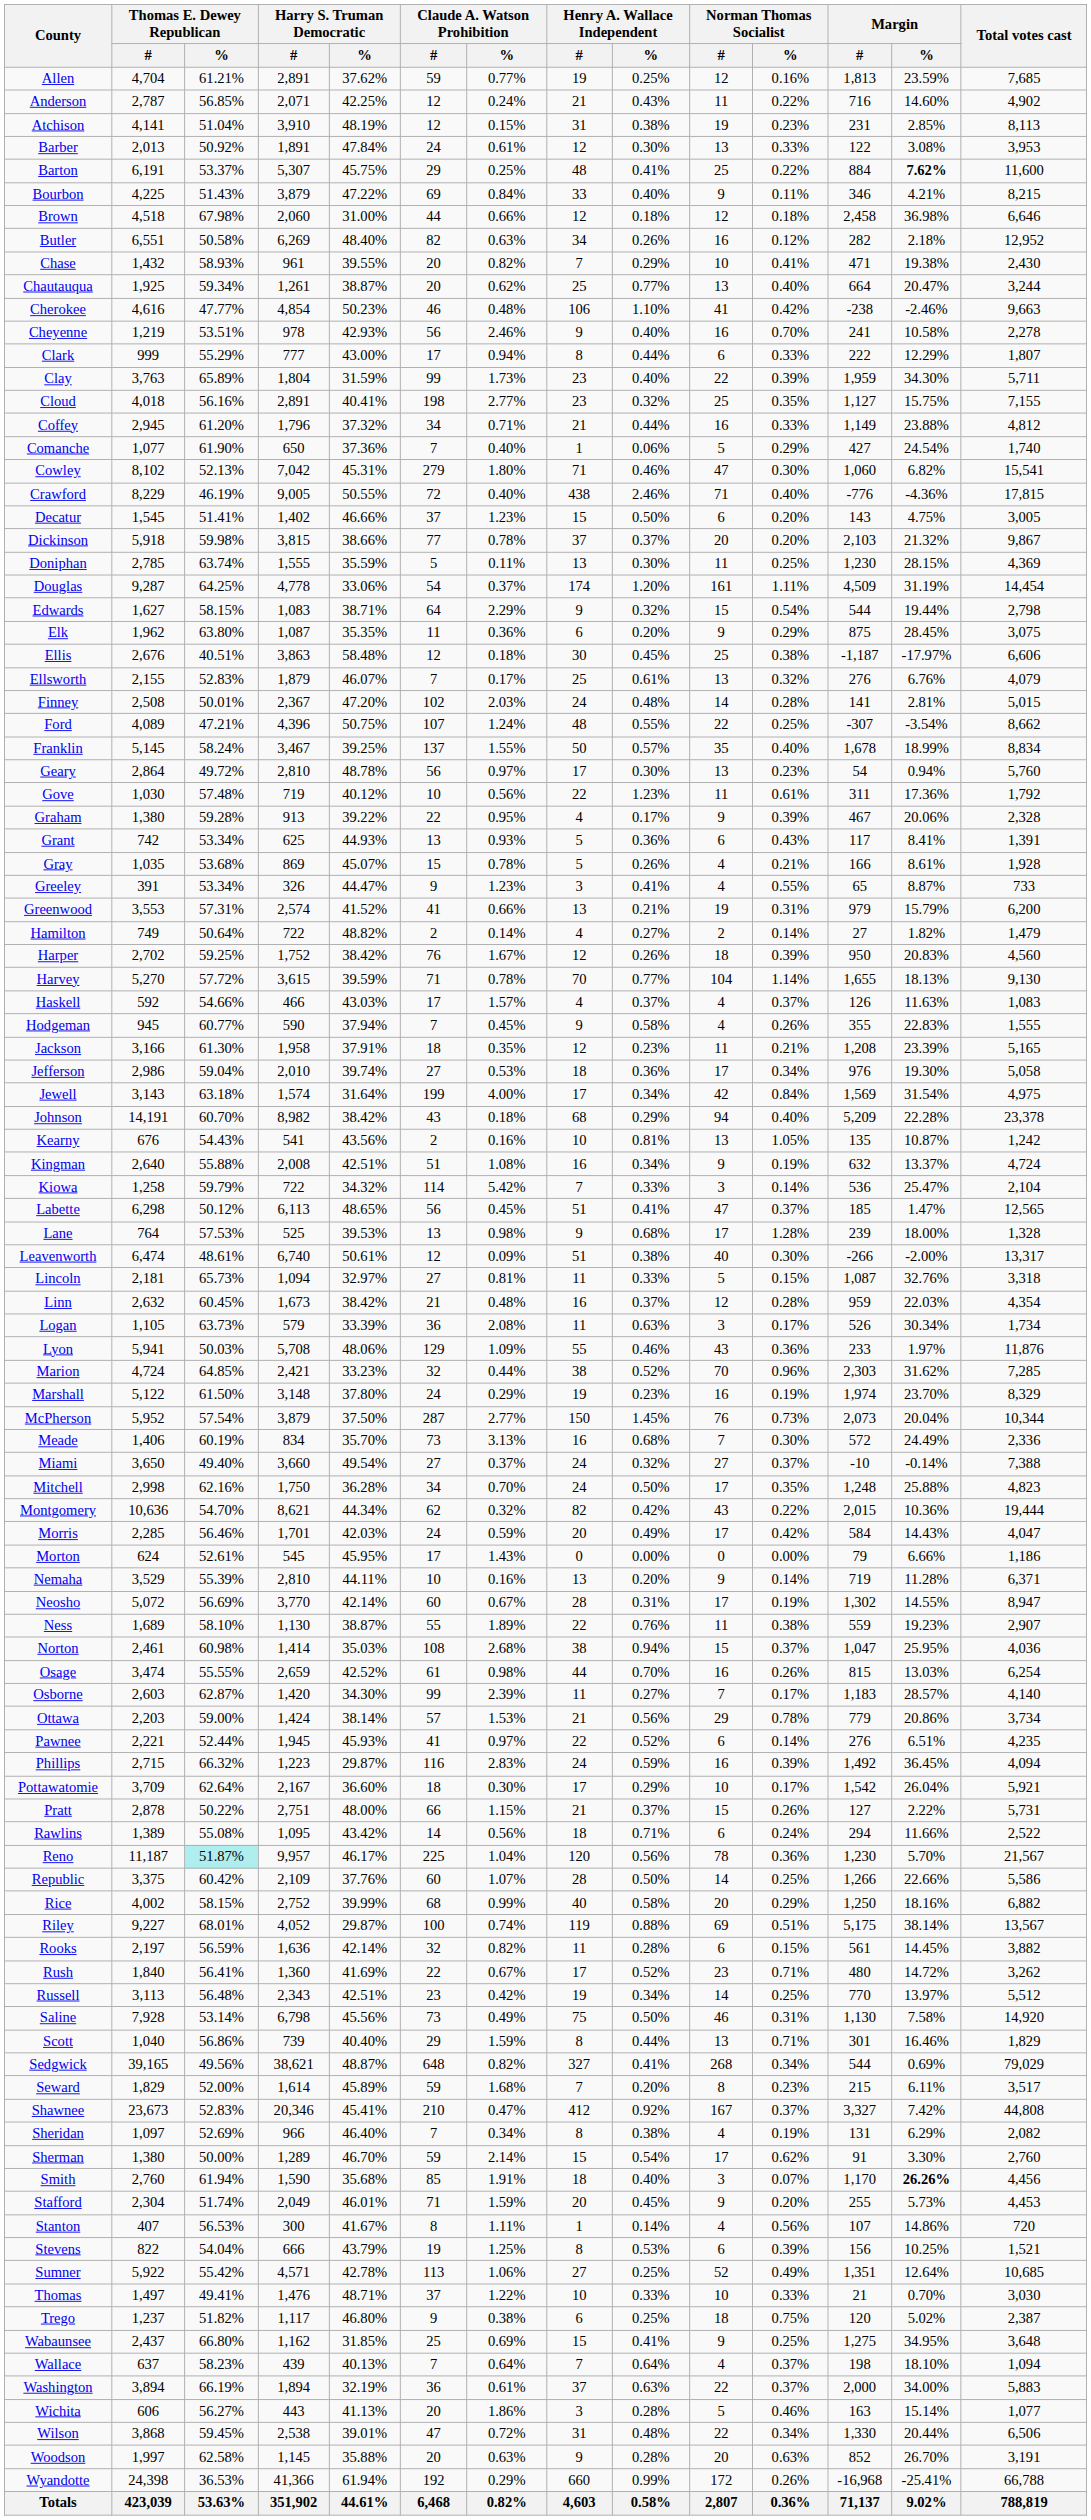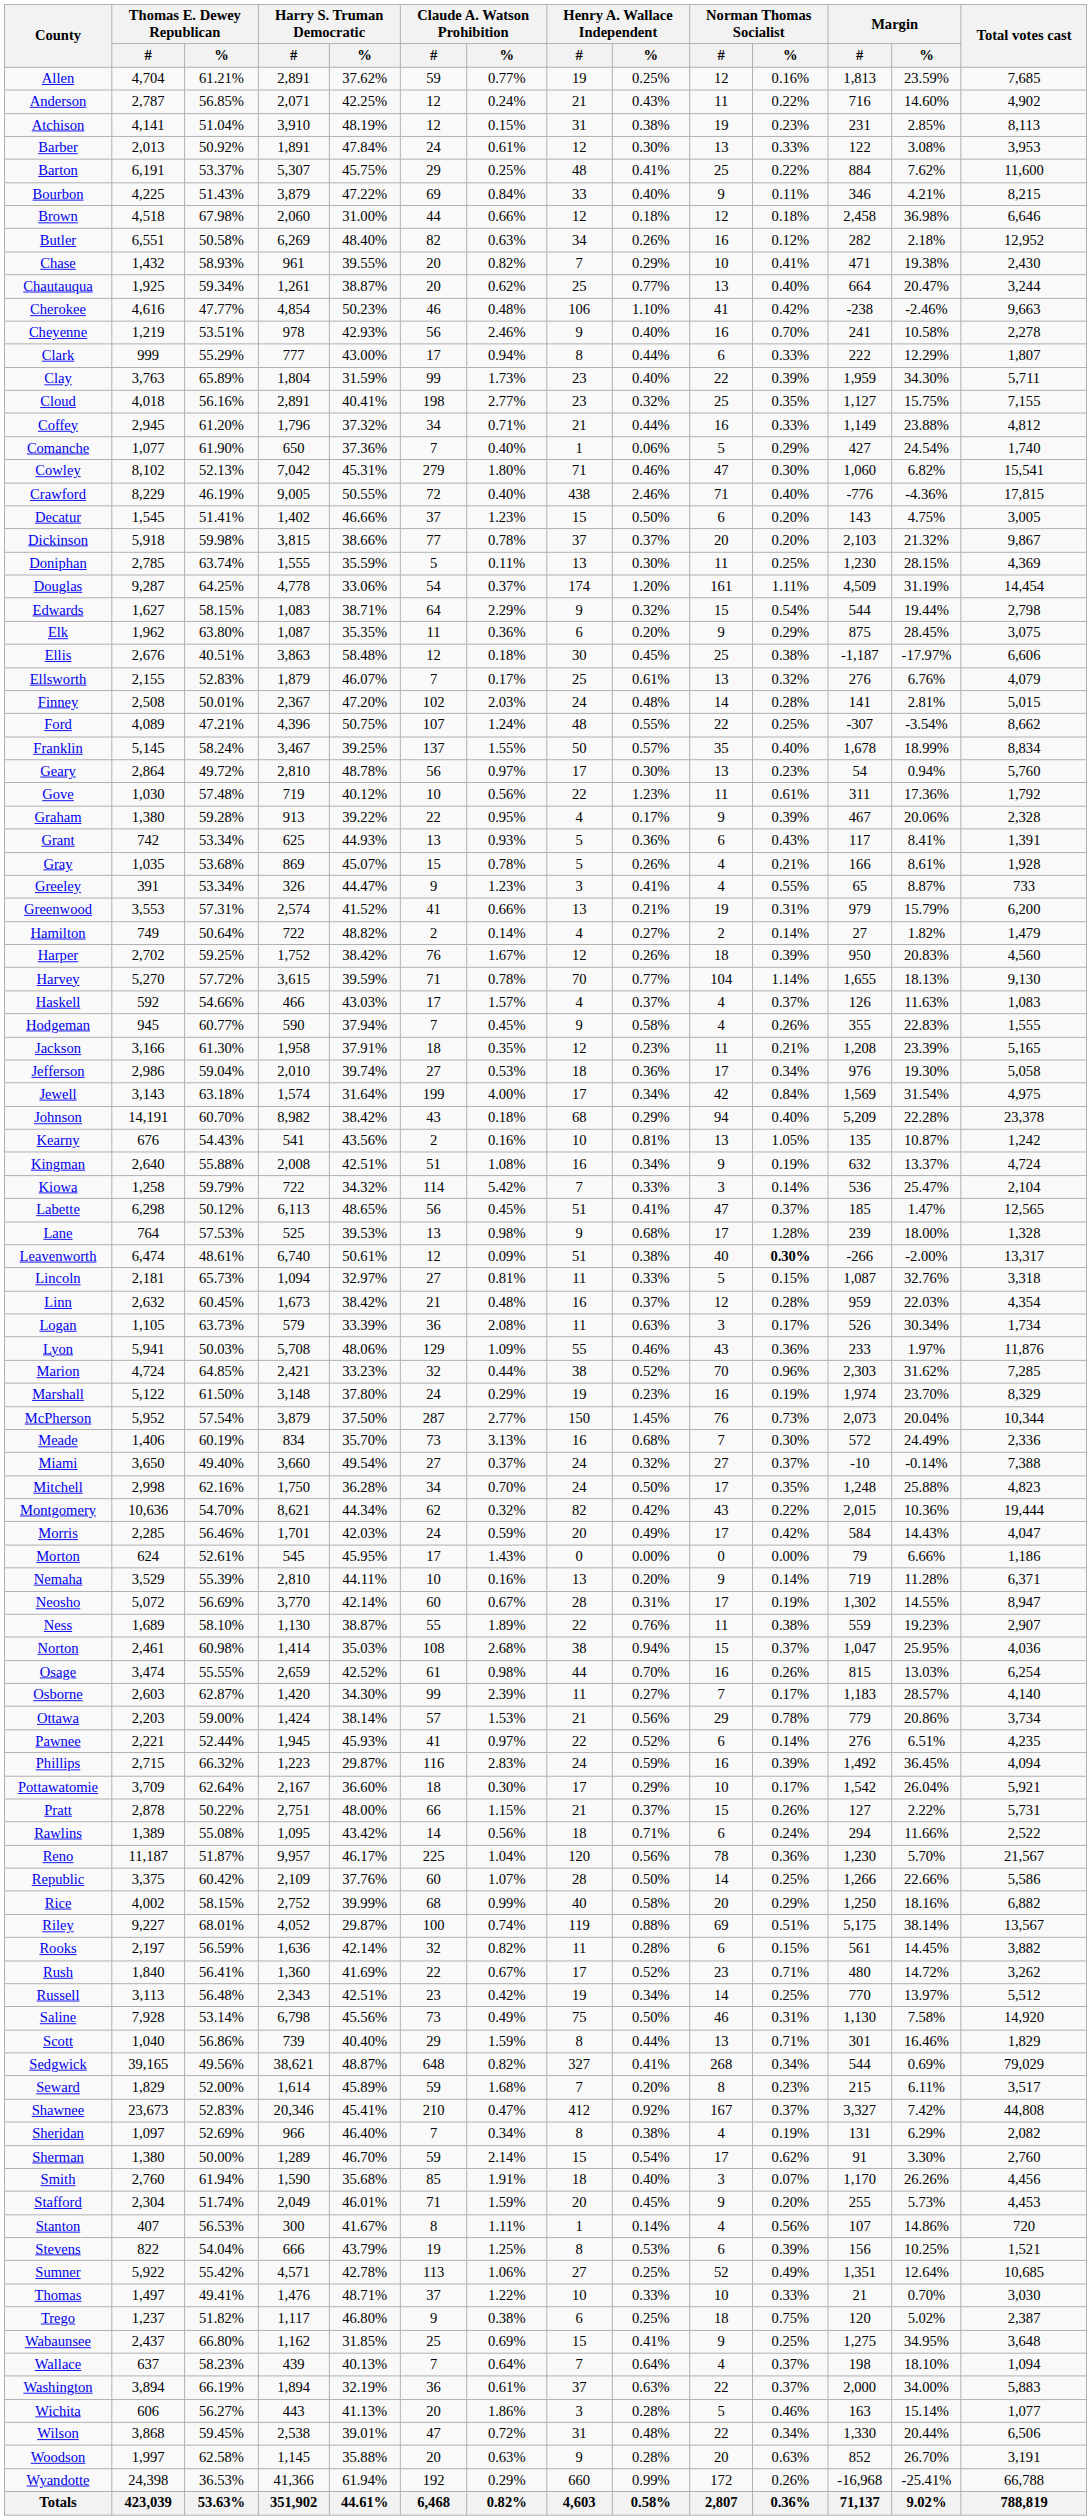Barton | Margin / %: bold -> normal
Leavenworth | Norman Thomas Socialist / %: normal -> bold
Reno | Thomas E. Dewey Republican / %: paleturquoise background -> no background
Smith | Margin / %: bold -> normal
